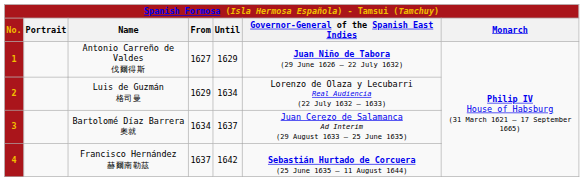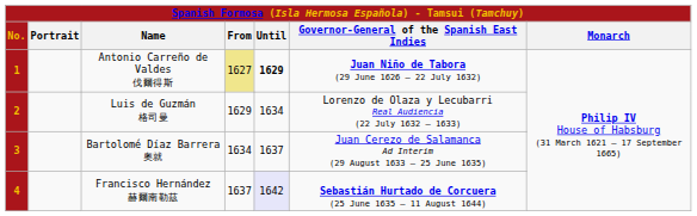1 | From: no background -> khaki background
1 | Until: normal -> bold
4 | Until: no background -> lavender background
